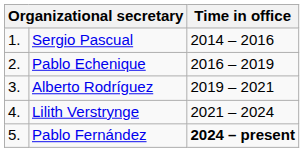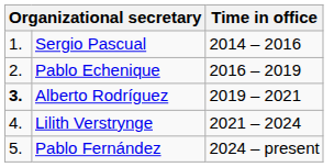Alberto Rodríguez | column 1: normal -> bold
Pablo Fernández | Time in office: bold -> normal
